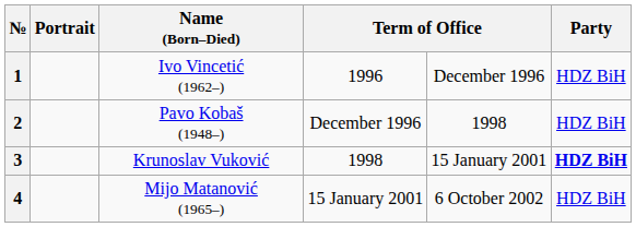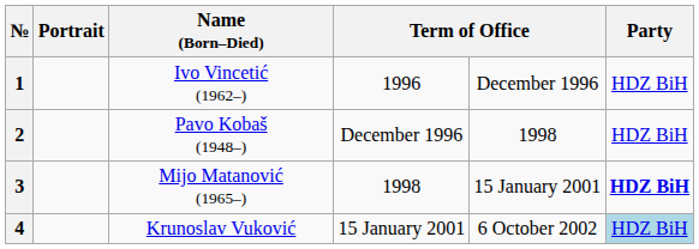3 | Name (Born–Died): Krunoslav Vuković -> Mijo Matanović (1965–)
4 | Name (Born–Died): Mijo Matanović (1965–) -> Krunoslav Vuković
4 | Party: no background -> lightblue background
